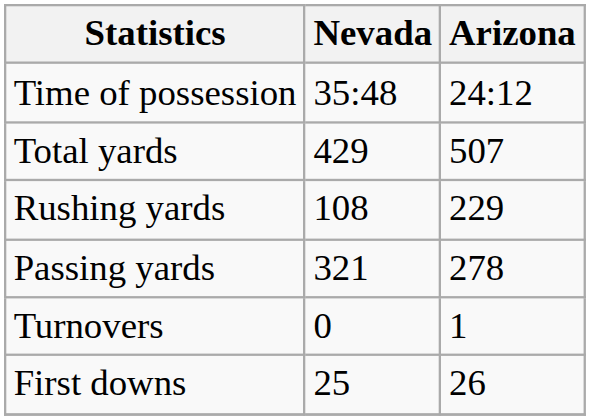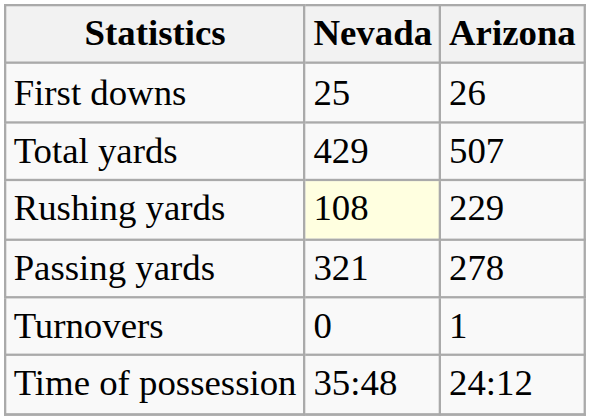rows swapped: First downs <-> Time of possession
Rushing yards | Nevada: no background -> lightyellow background
